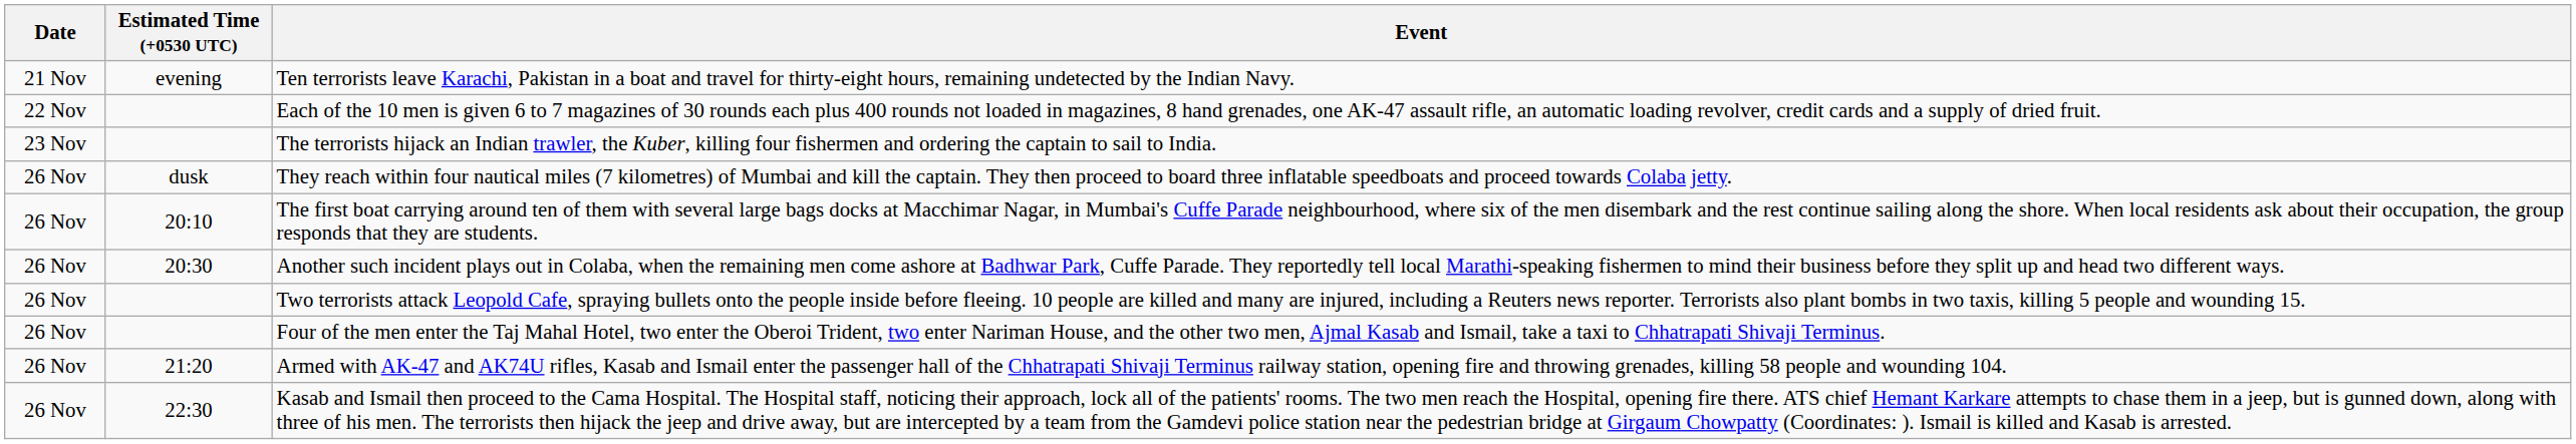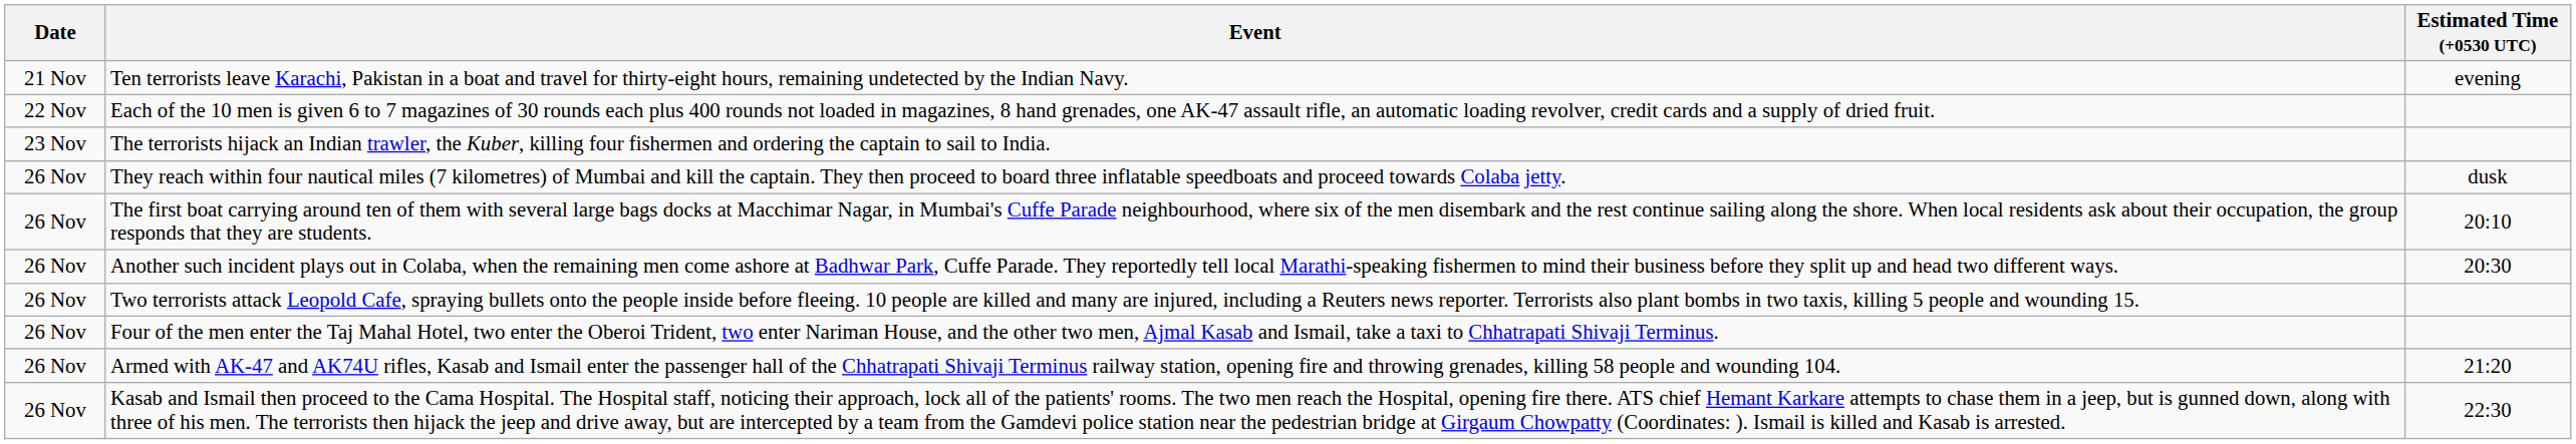columns swapped: Estimated Time (+0530 UTC) <-> Event
